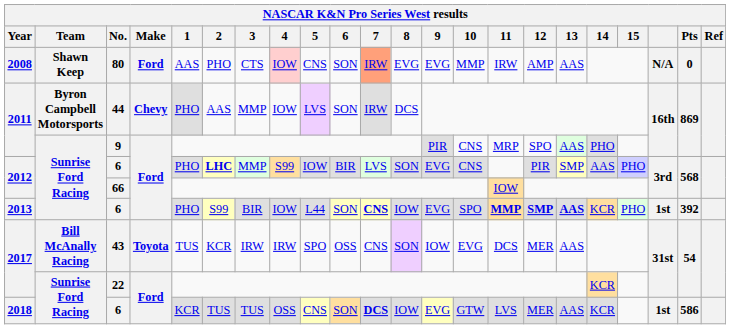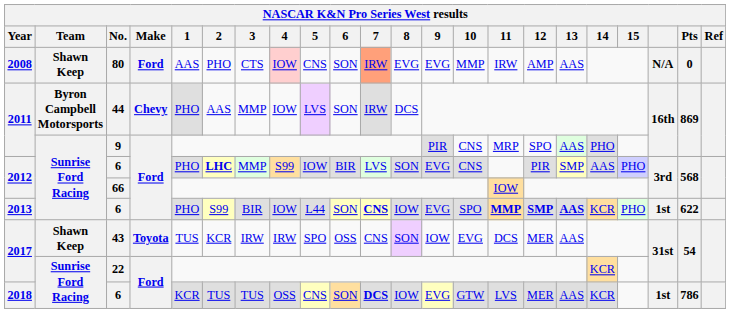2013 / 6 | Pts: 392 -> 622
43 | Team: Bill McAnally Racing -> Shawn Keep
2018 / 6 | Pts: 586 -> 786
